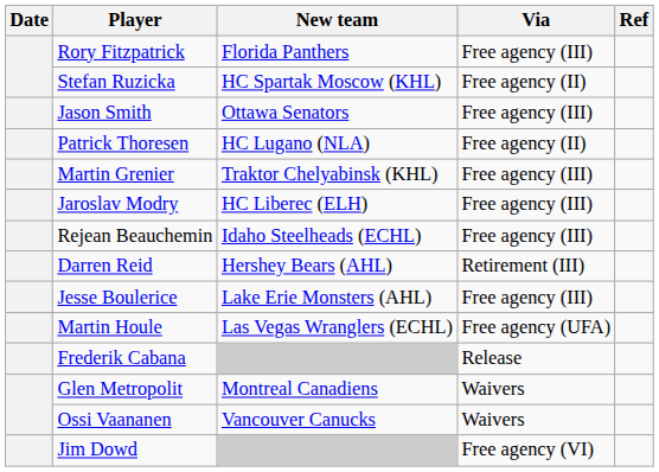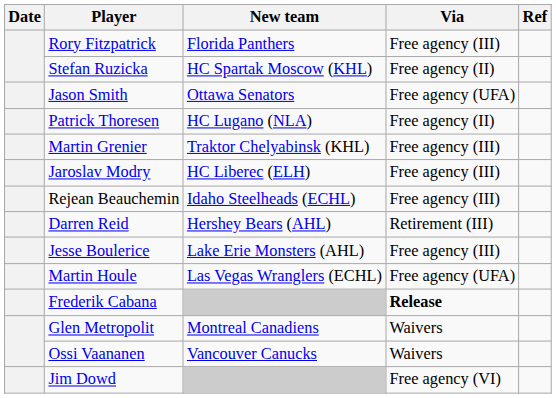Jason Smith | Via: Free agency (III) -> Free agency (UFA)
Frederik Cabana | Via: normal -> bold
